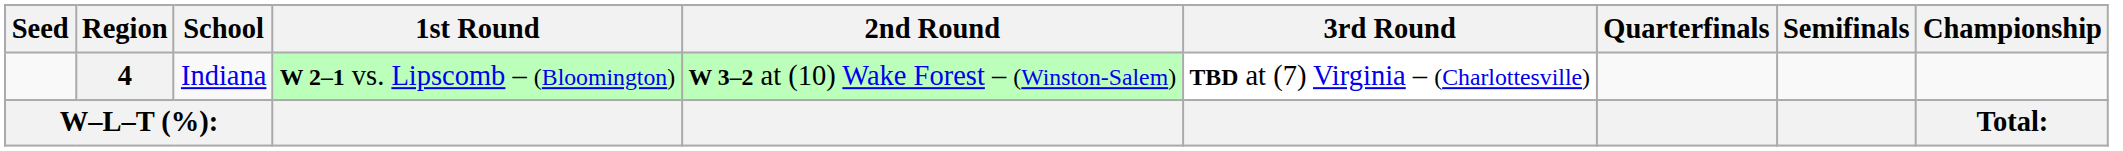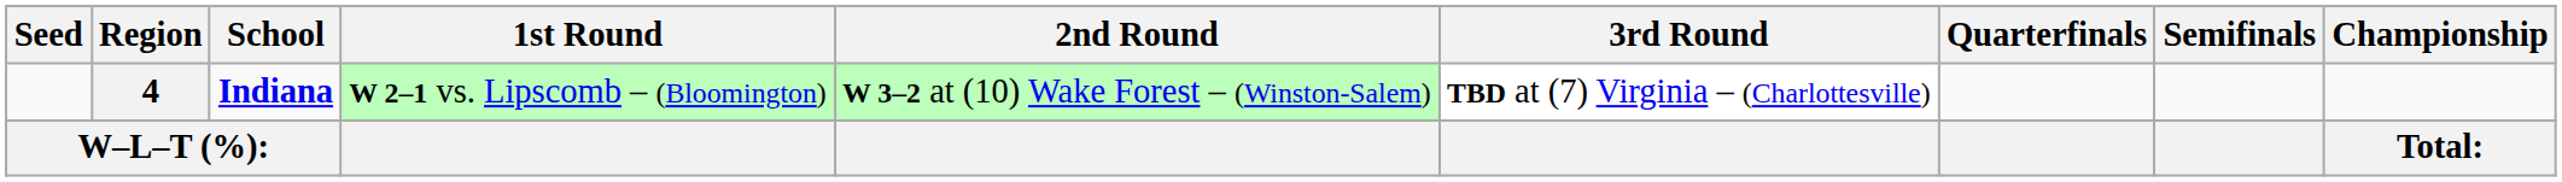4 | School: normal -> bold
